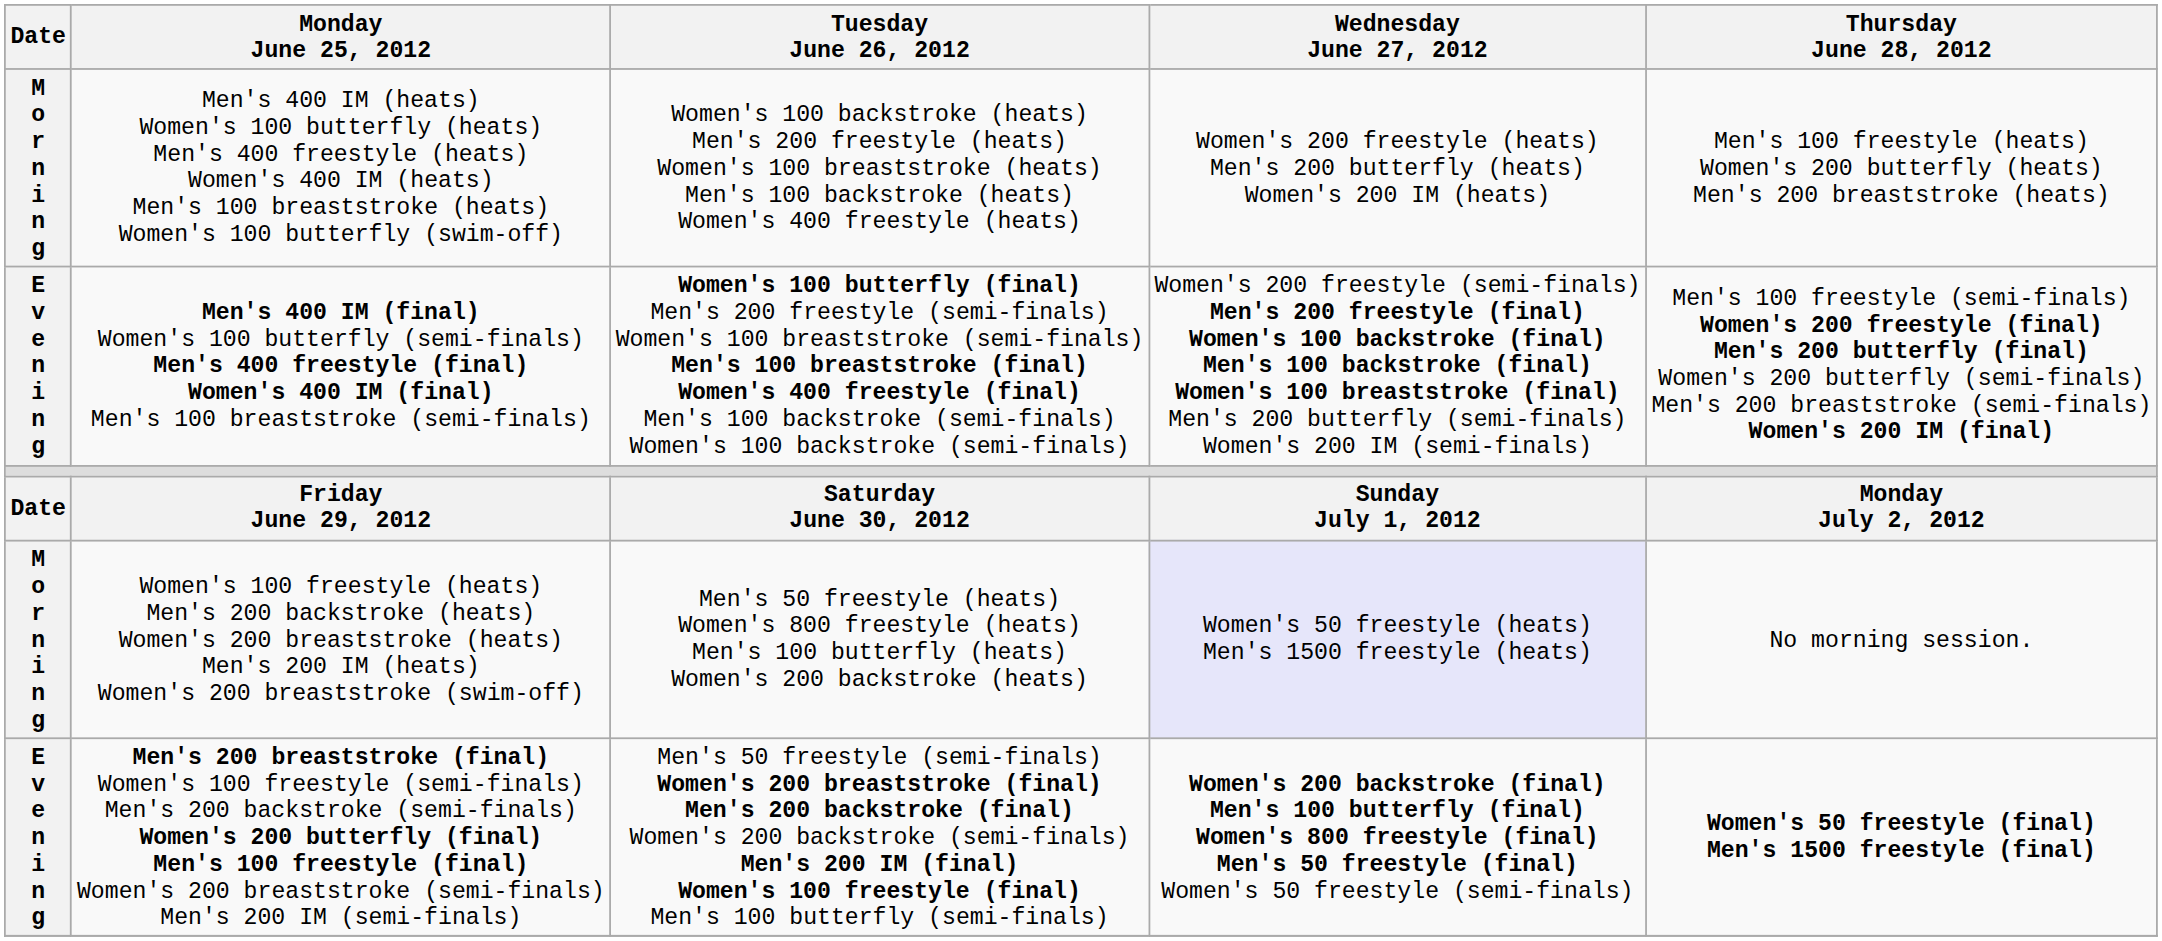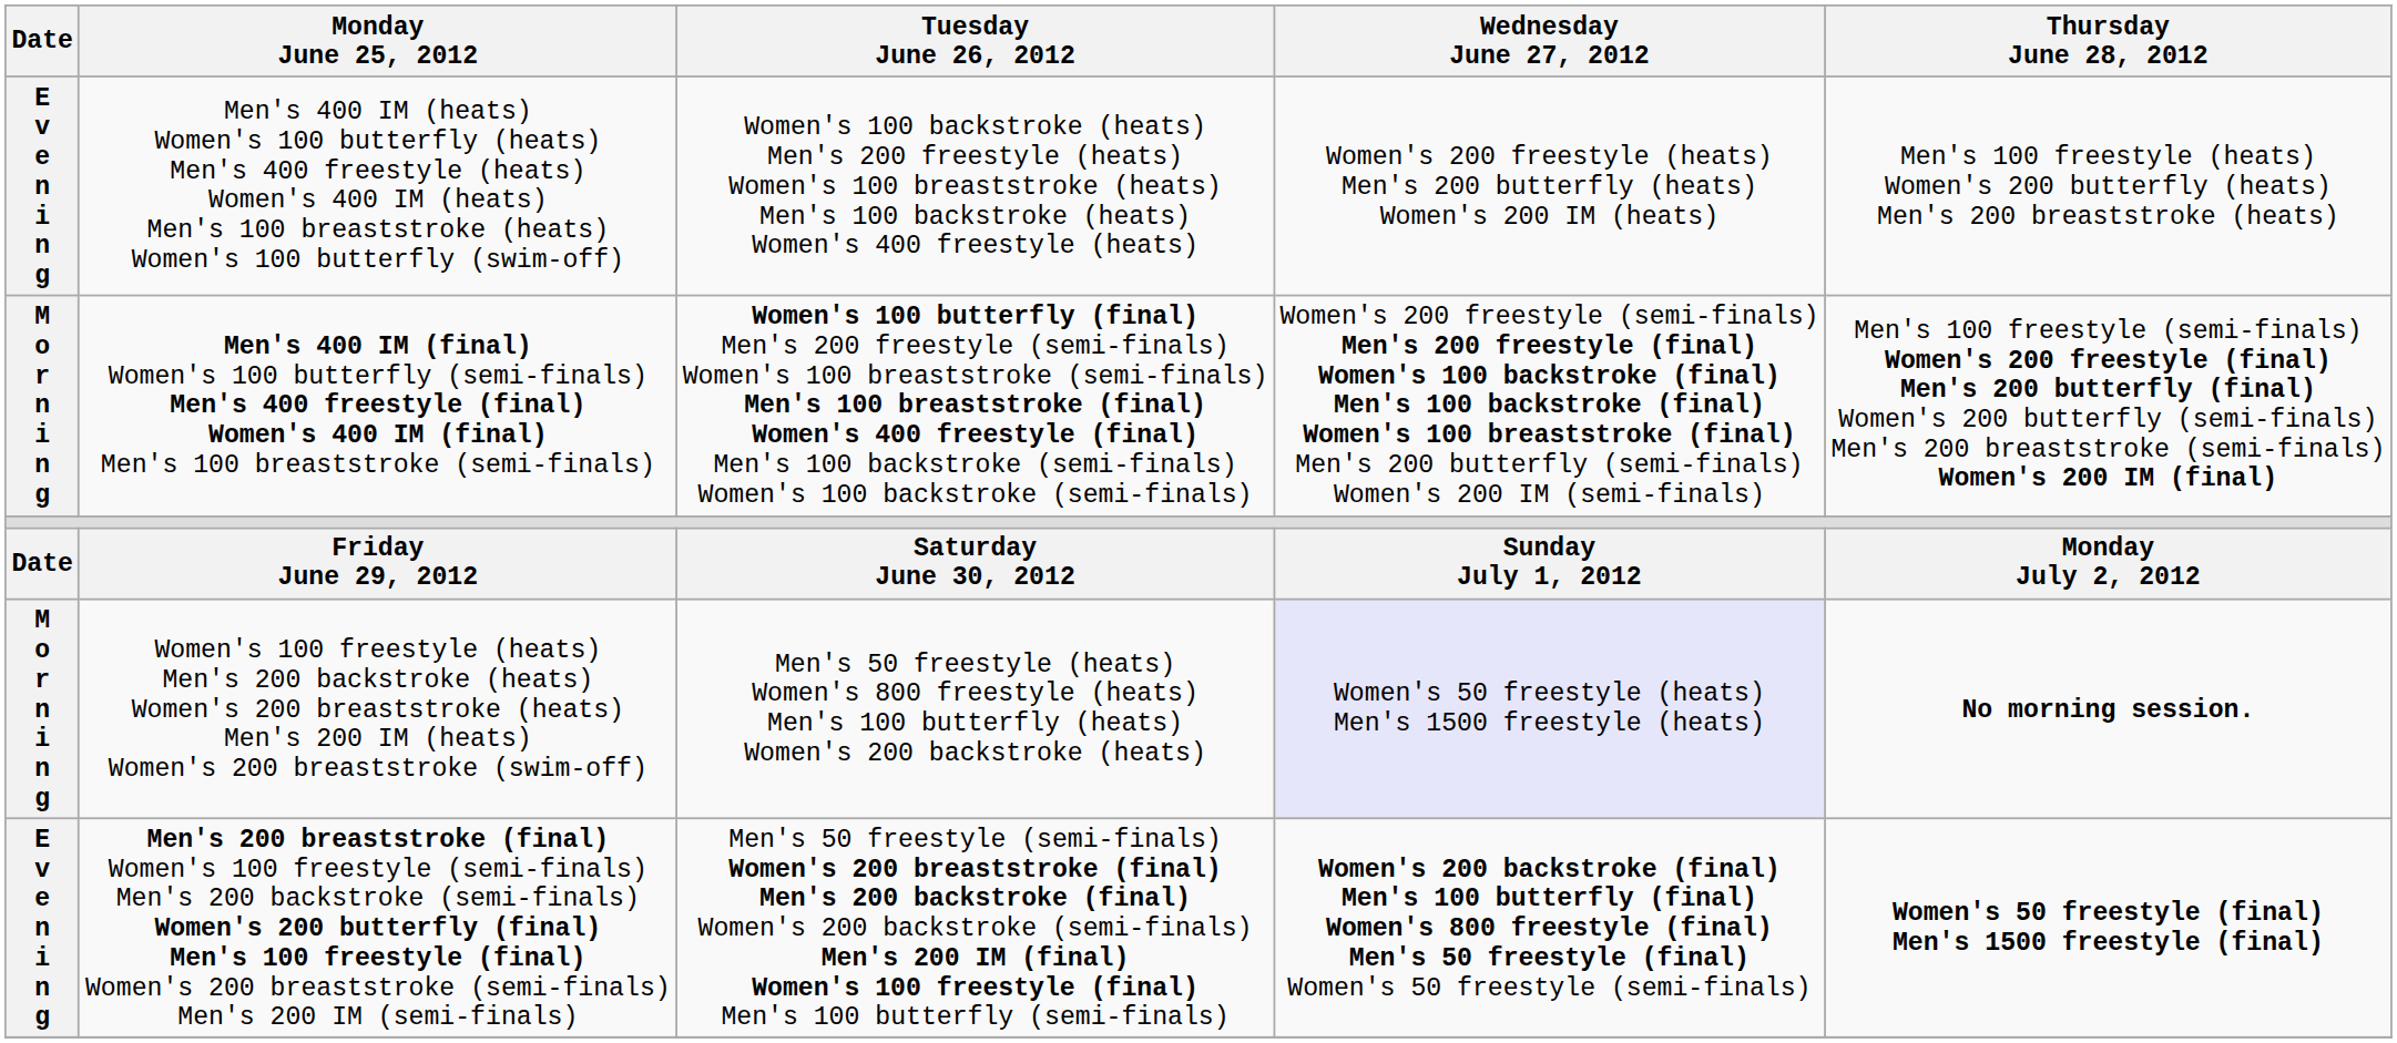row 2 | Date: M o r n i n g -> E v e n i n g
row 3 | Date: E v e n i n g -> M o r n i n g
row 6 | Thursday June 28, 2012: normal -> bold
